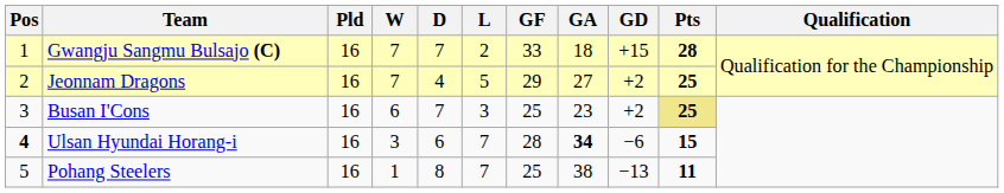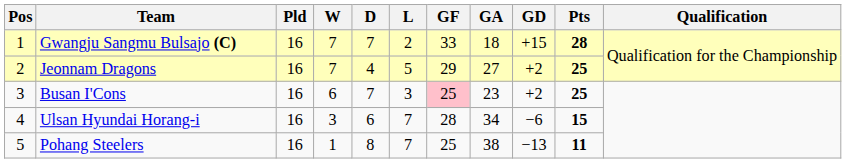Busan I'Cons | GF: no background -> pink background
Busan I'Cons | Pts: khaki background -> no background
Ulsan Hyundai Horang-i | Pos: bold -> normal
Ulsan Hyundai Horang-i | GA: bold -> normal
